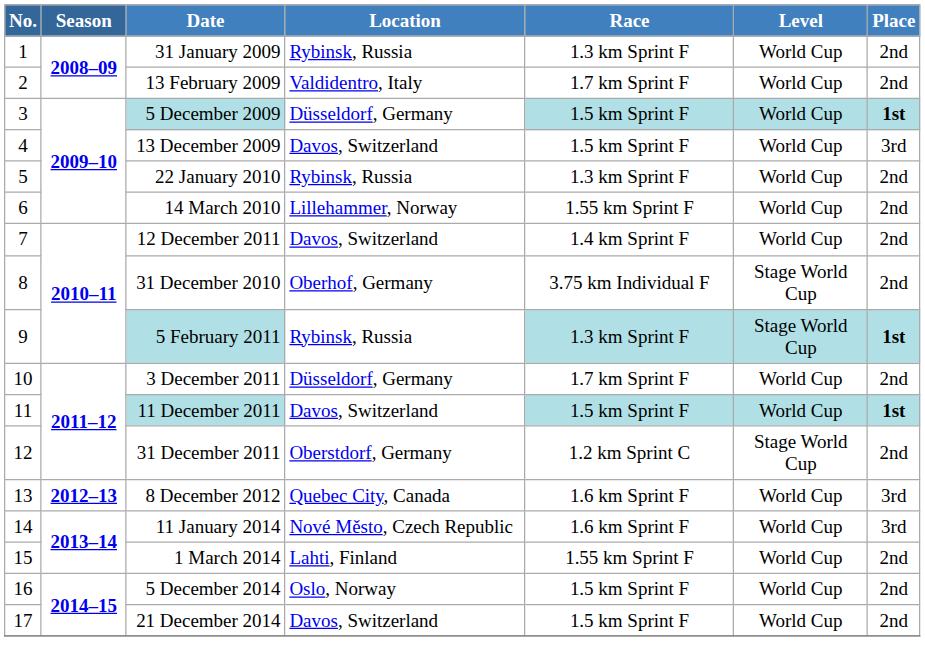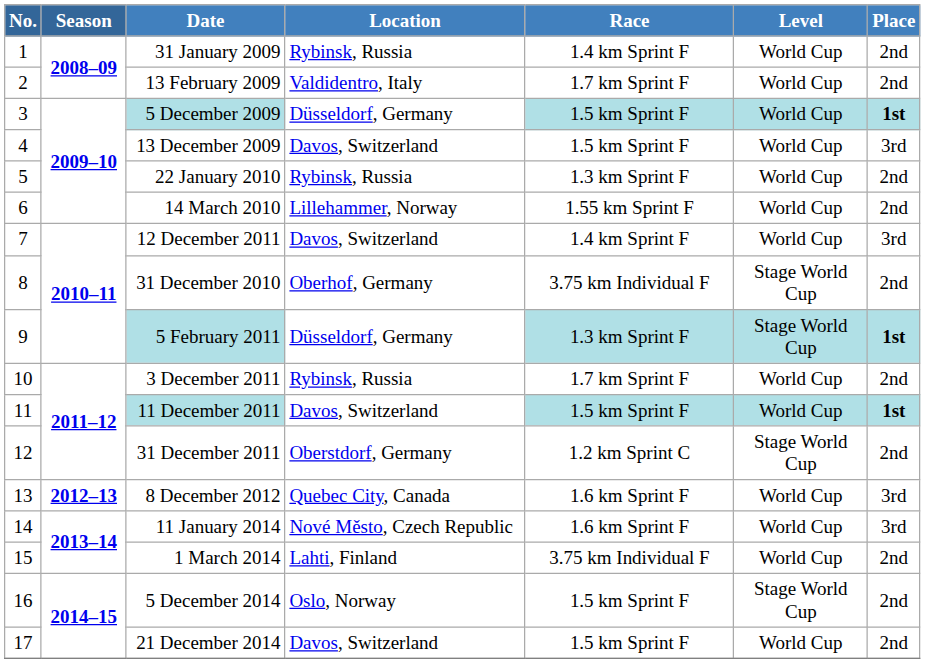31 January 2009 | Race: 1.3 km Sprint F -> 1.4 km Sprint F
12 December 2011 | Place: 2nd -> 3rd
5 February 2011 | Location: Rybinsk, Russia -> Düsseldorf, Germany
3 December 2011 | Location: Düsseldorf, Germany -> Rybinsk, Russia
1 March 2014 | Race: 1.55 km Sprint F -> 3.75 km Individual F
5 December 2014 | Level: World Cup -> Stage World Cup
